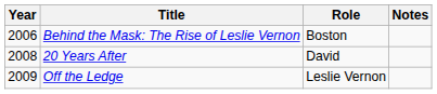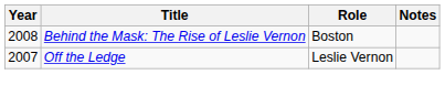Behind the Mask: The Rise of Leslie Vernon | Year: 2006 -> 2008
- row: 2008 | 20 Years After | David
Off the Ledge | Year: 2009 -> 2007
